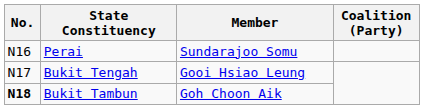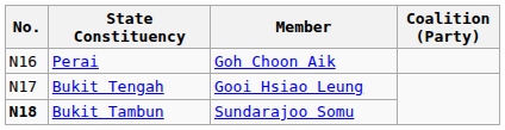Perai | Member: Sundarajoo Somu -> Goh Choon Aik
Bukit Tambun | Member: Goh Choon Aik -> Sundarajoo Somu
